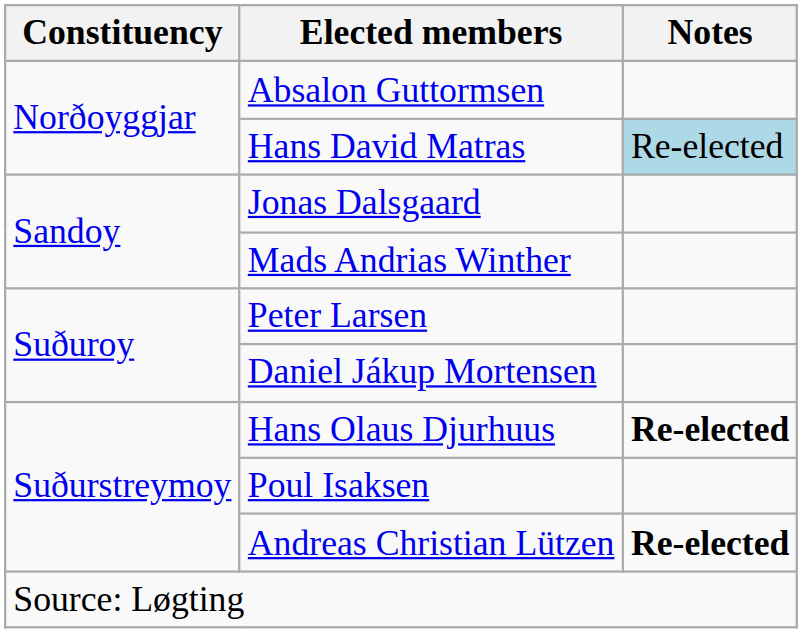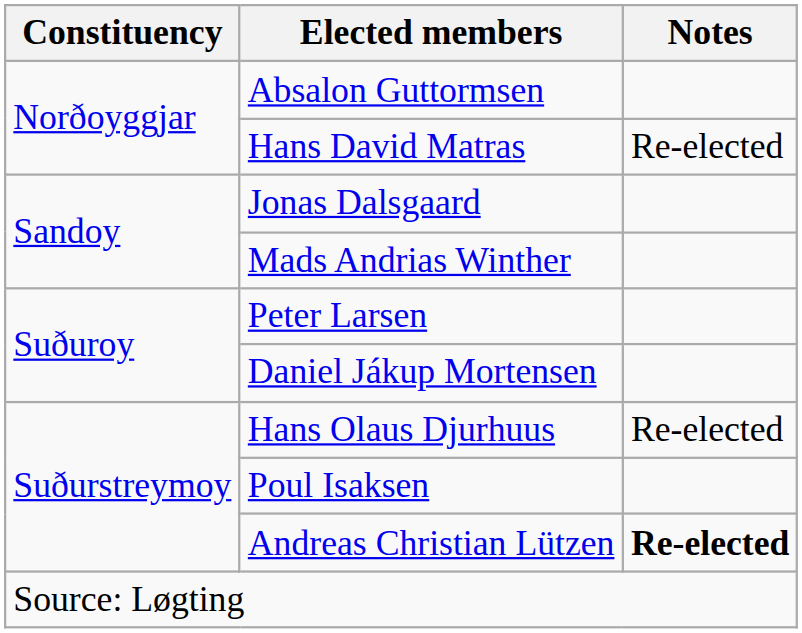Hans David Matras | Notes: lightblue background -> no background
Hans Olaus Djurhuus | Notes: bold -> normal
